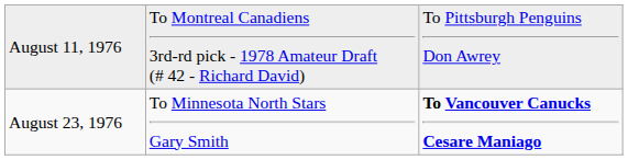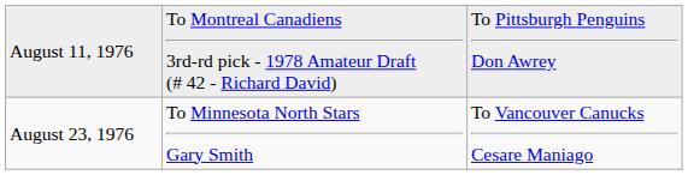August 23, 1976 | column 3: bold -> normal
